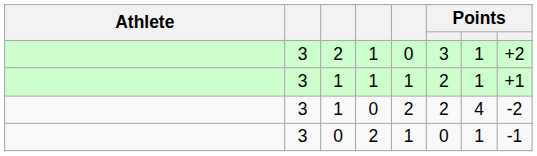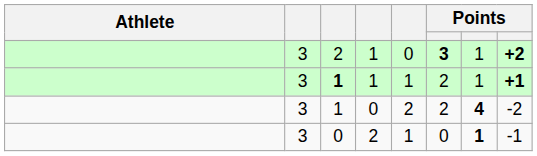row 3 | column 6: normal -> bold
row 3 | column 8: normal -> bold
row 4 | column 3: normal -> bold
row 4 | column 8: normal -> bold
row 5 | column 7: normal -> bold
row 6 | column 7: normal -> bold
